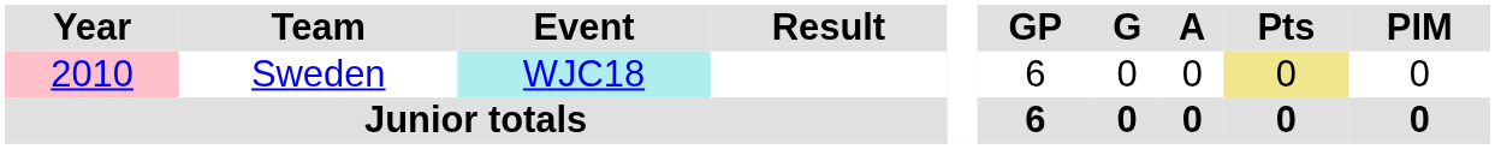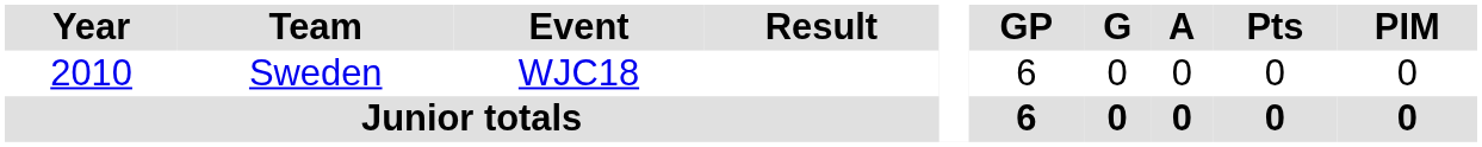Sweden | Year: pink background -> no background
Sweden | Event: paleturquoise background -> no background
Sweden | Pts: khaki background -> no background
